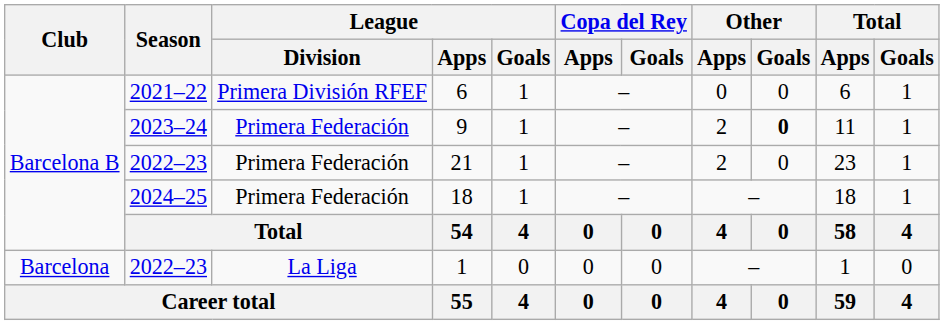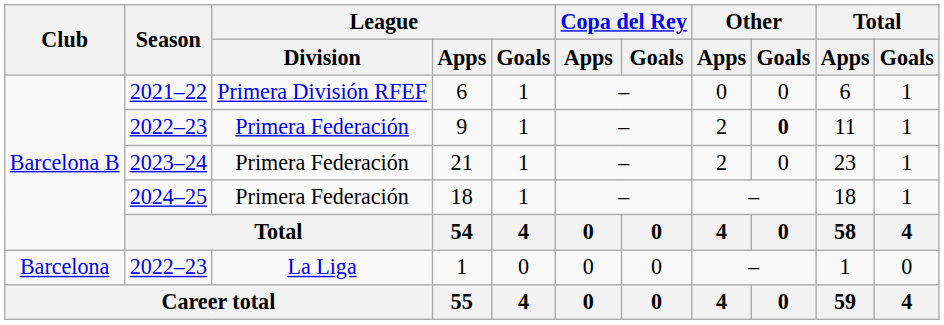9 | Season: 2023–24 -> 2022–23
21 | Season: 2022–23 -> 2023–24
